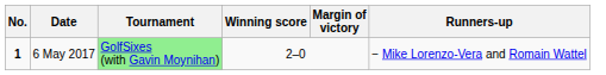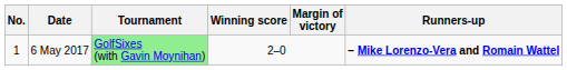6 May 2017 | No.: bold -> normal
6 May 2017 | Runners-up: normal -> bold
